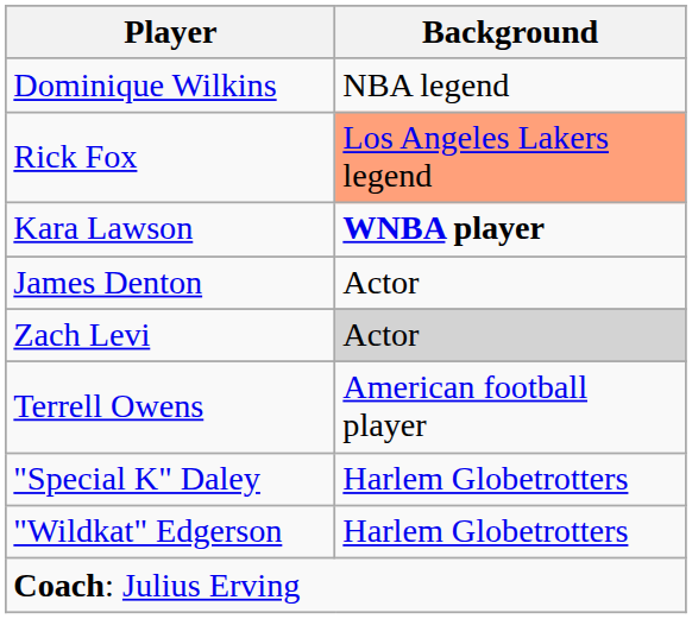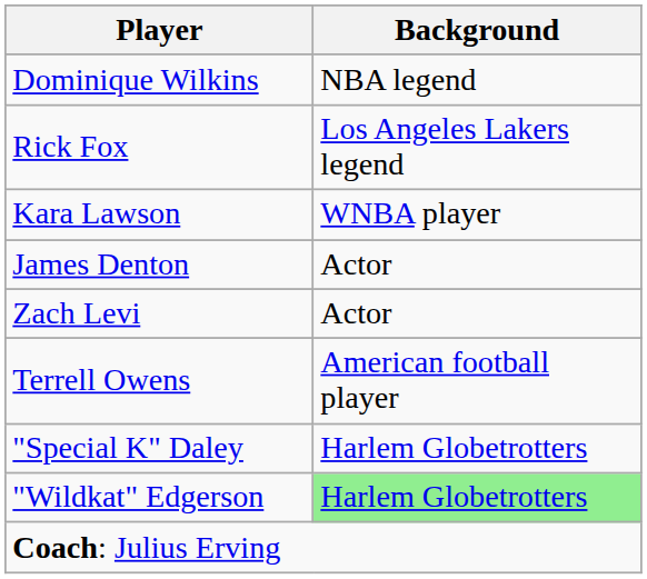Rick Fox | Background: lightsalmon background -> no background
Kara Lawson | Background: bold -> normal
Zach Levi | Background: lightgrey background -> no background
"Wildkat" Edgerson | Background: no background -> lightgreen background
